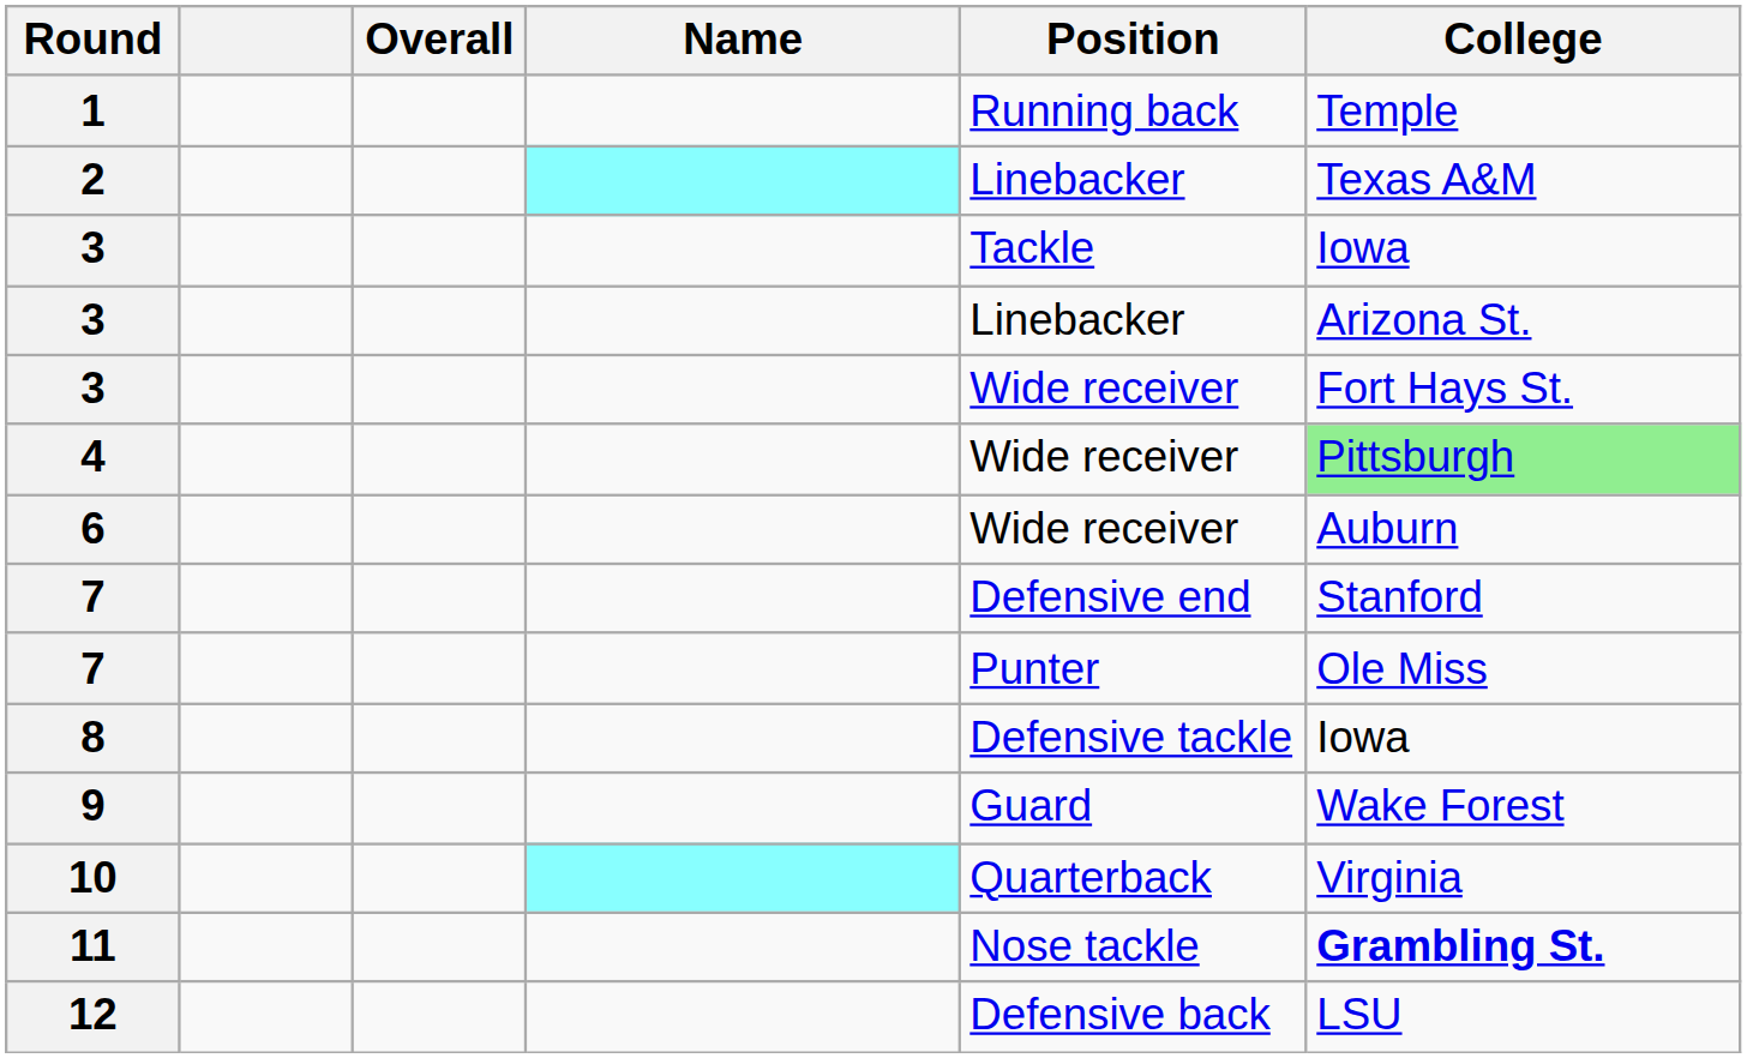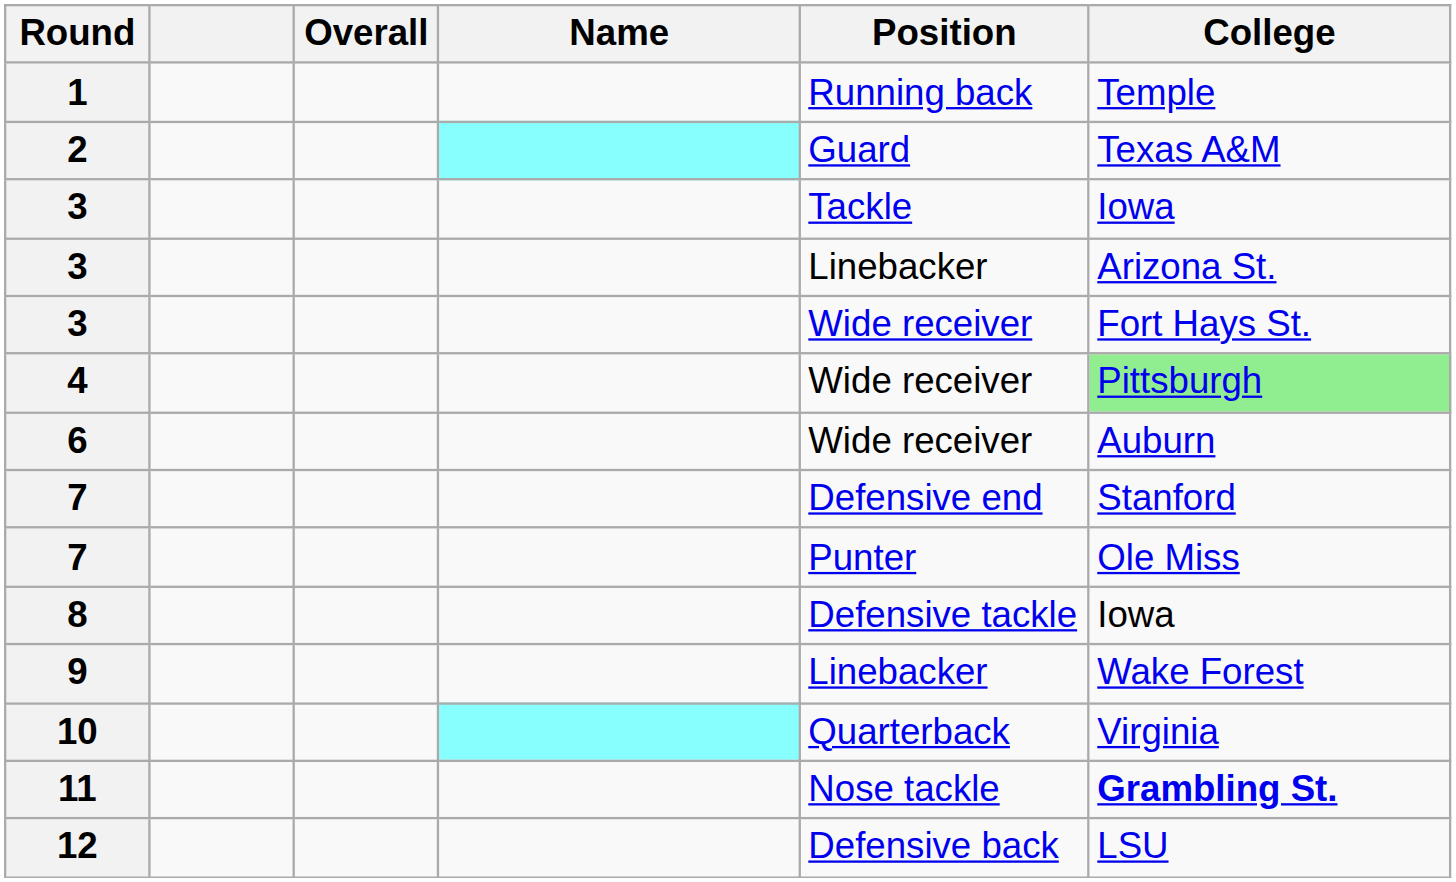2 | Position: Linebacker -> Guard
9 | Position: Guard -> Linebacker
